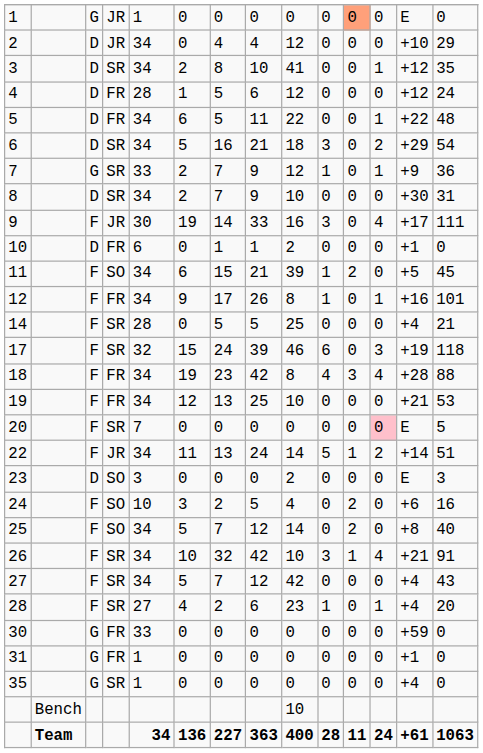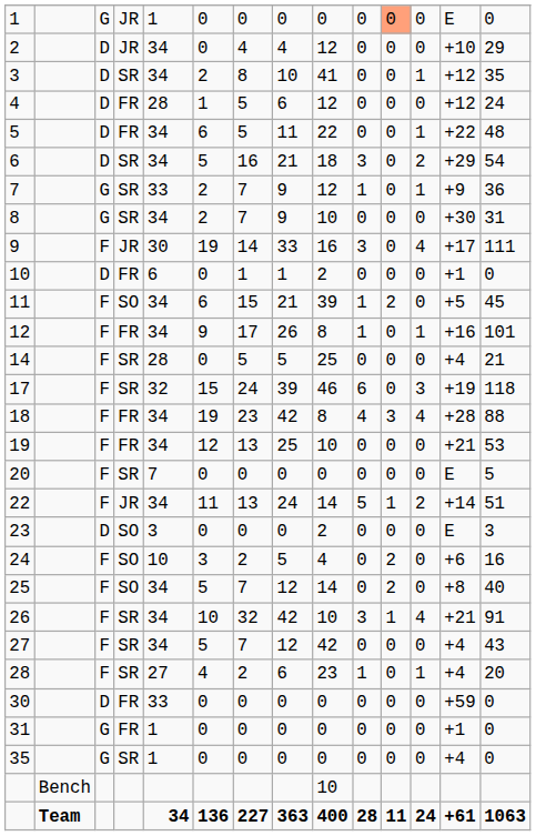row 8 | column 3: D -> G
row 17 | column 12: pink background -> no background
row 25 | column 3: G -> D
